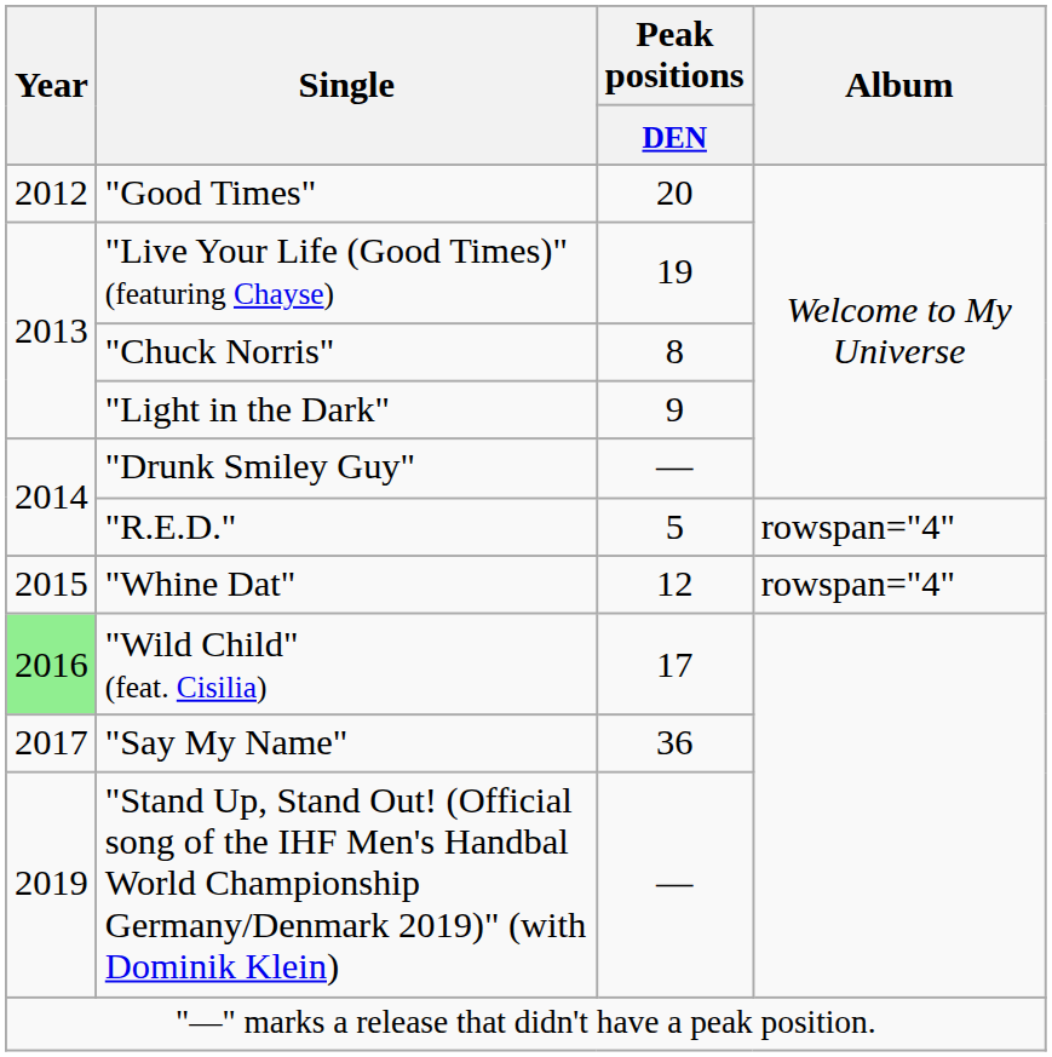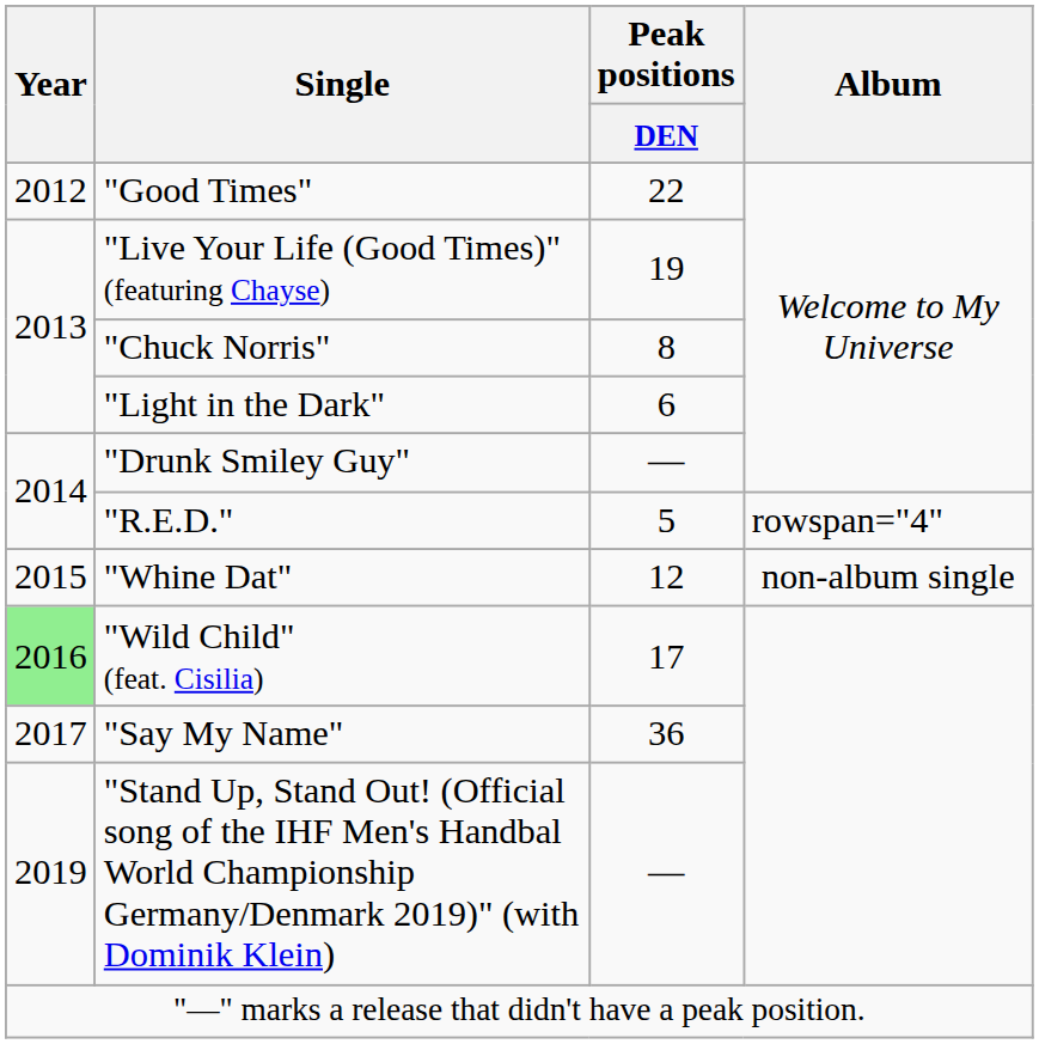"Good Times" | Peak positions / DEN: 20 -> 22
"Light in the Dark" | Peak positions / DEN: 9 -> 6
"Whine Dat" | Album: rowspan="4" -> non-album single
